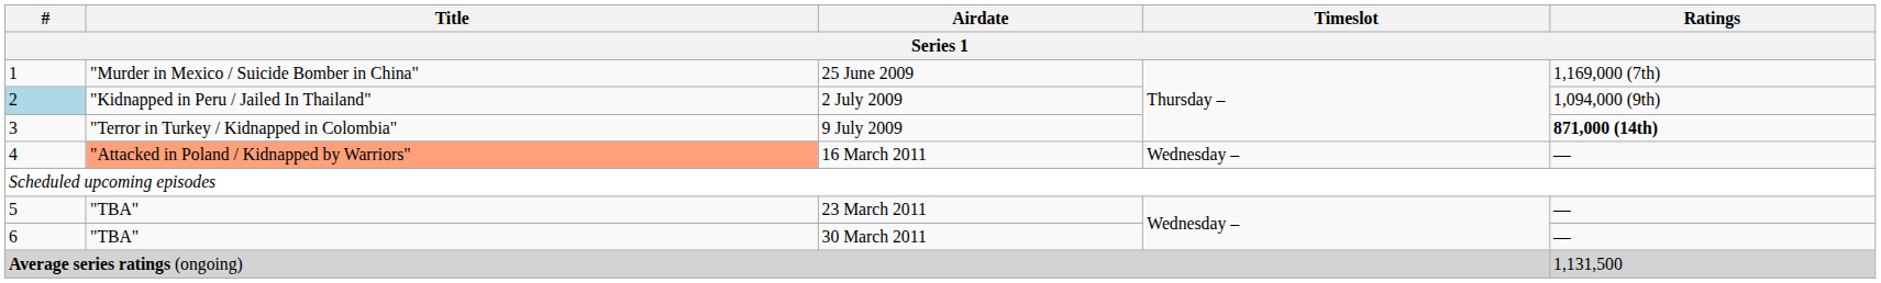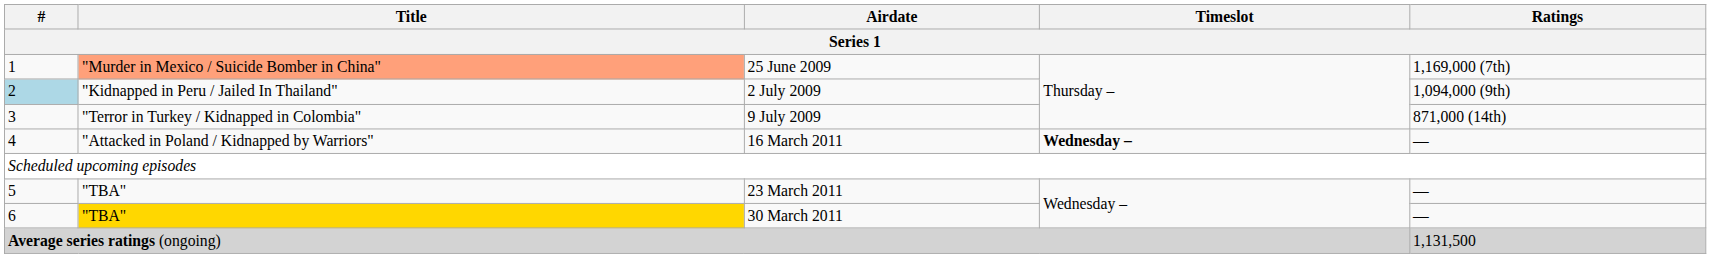25 June 2009 | Title: no background -> lightsalmon background
9 July 2009 | Ratings: bold -> normal
16 March 2011 | Title: lightsalmon background -> no background
16 March 2011 | Timeslot: normal -> bold
30 March 2011 | Title: no background -> gold background
